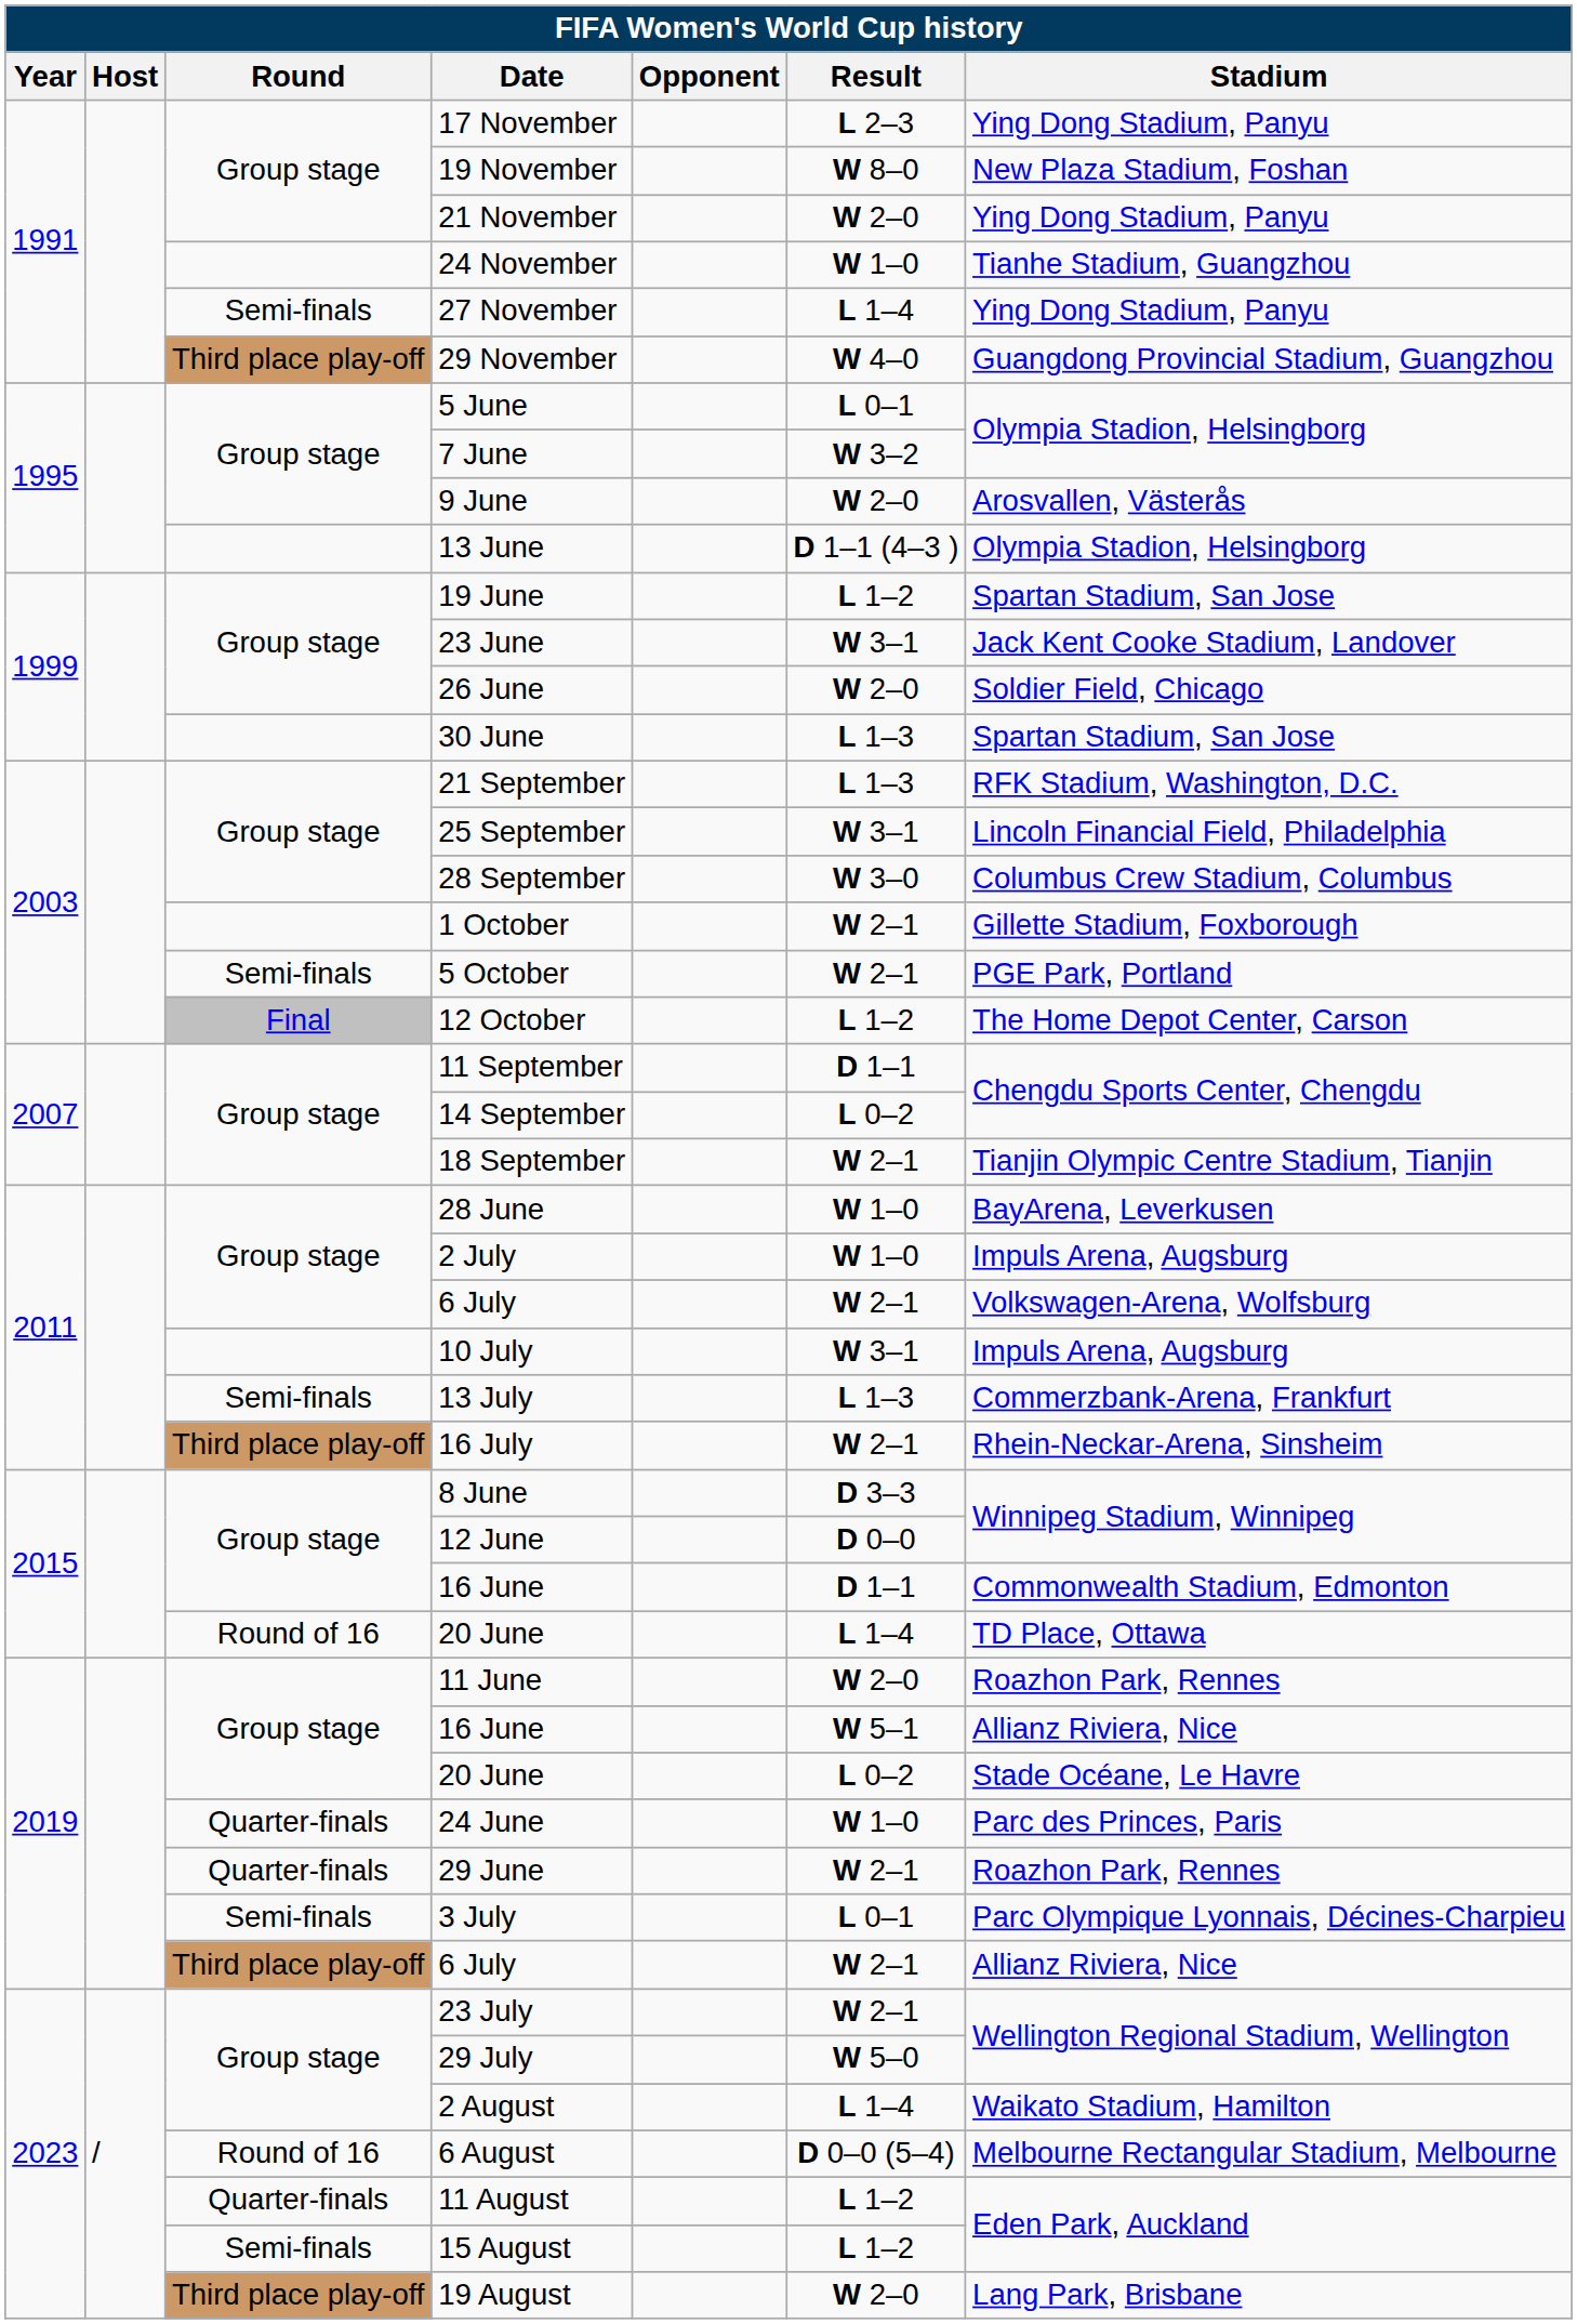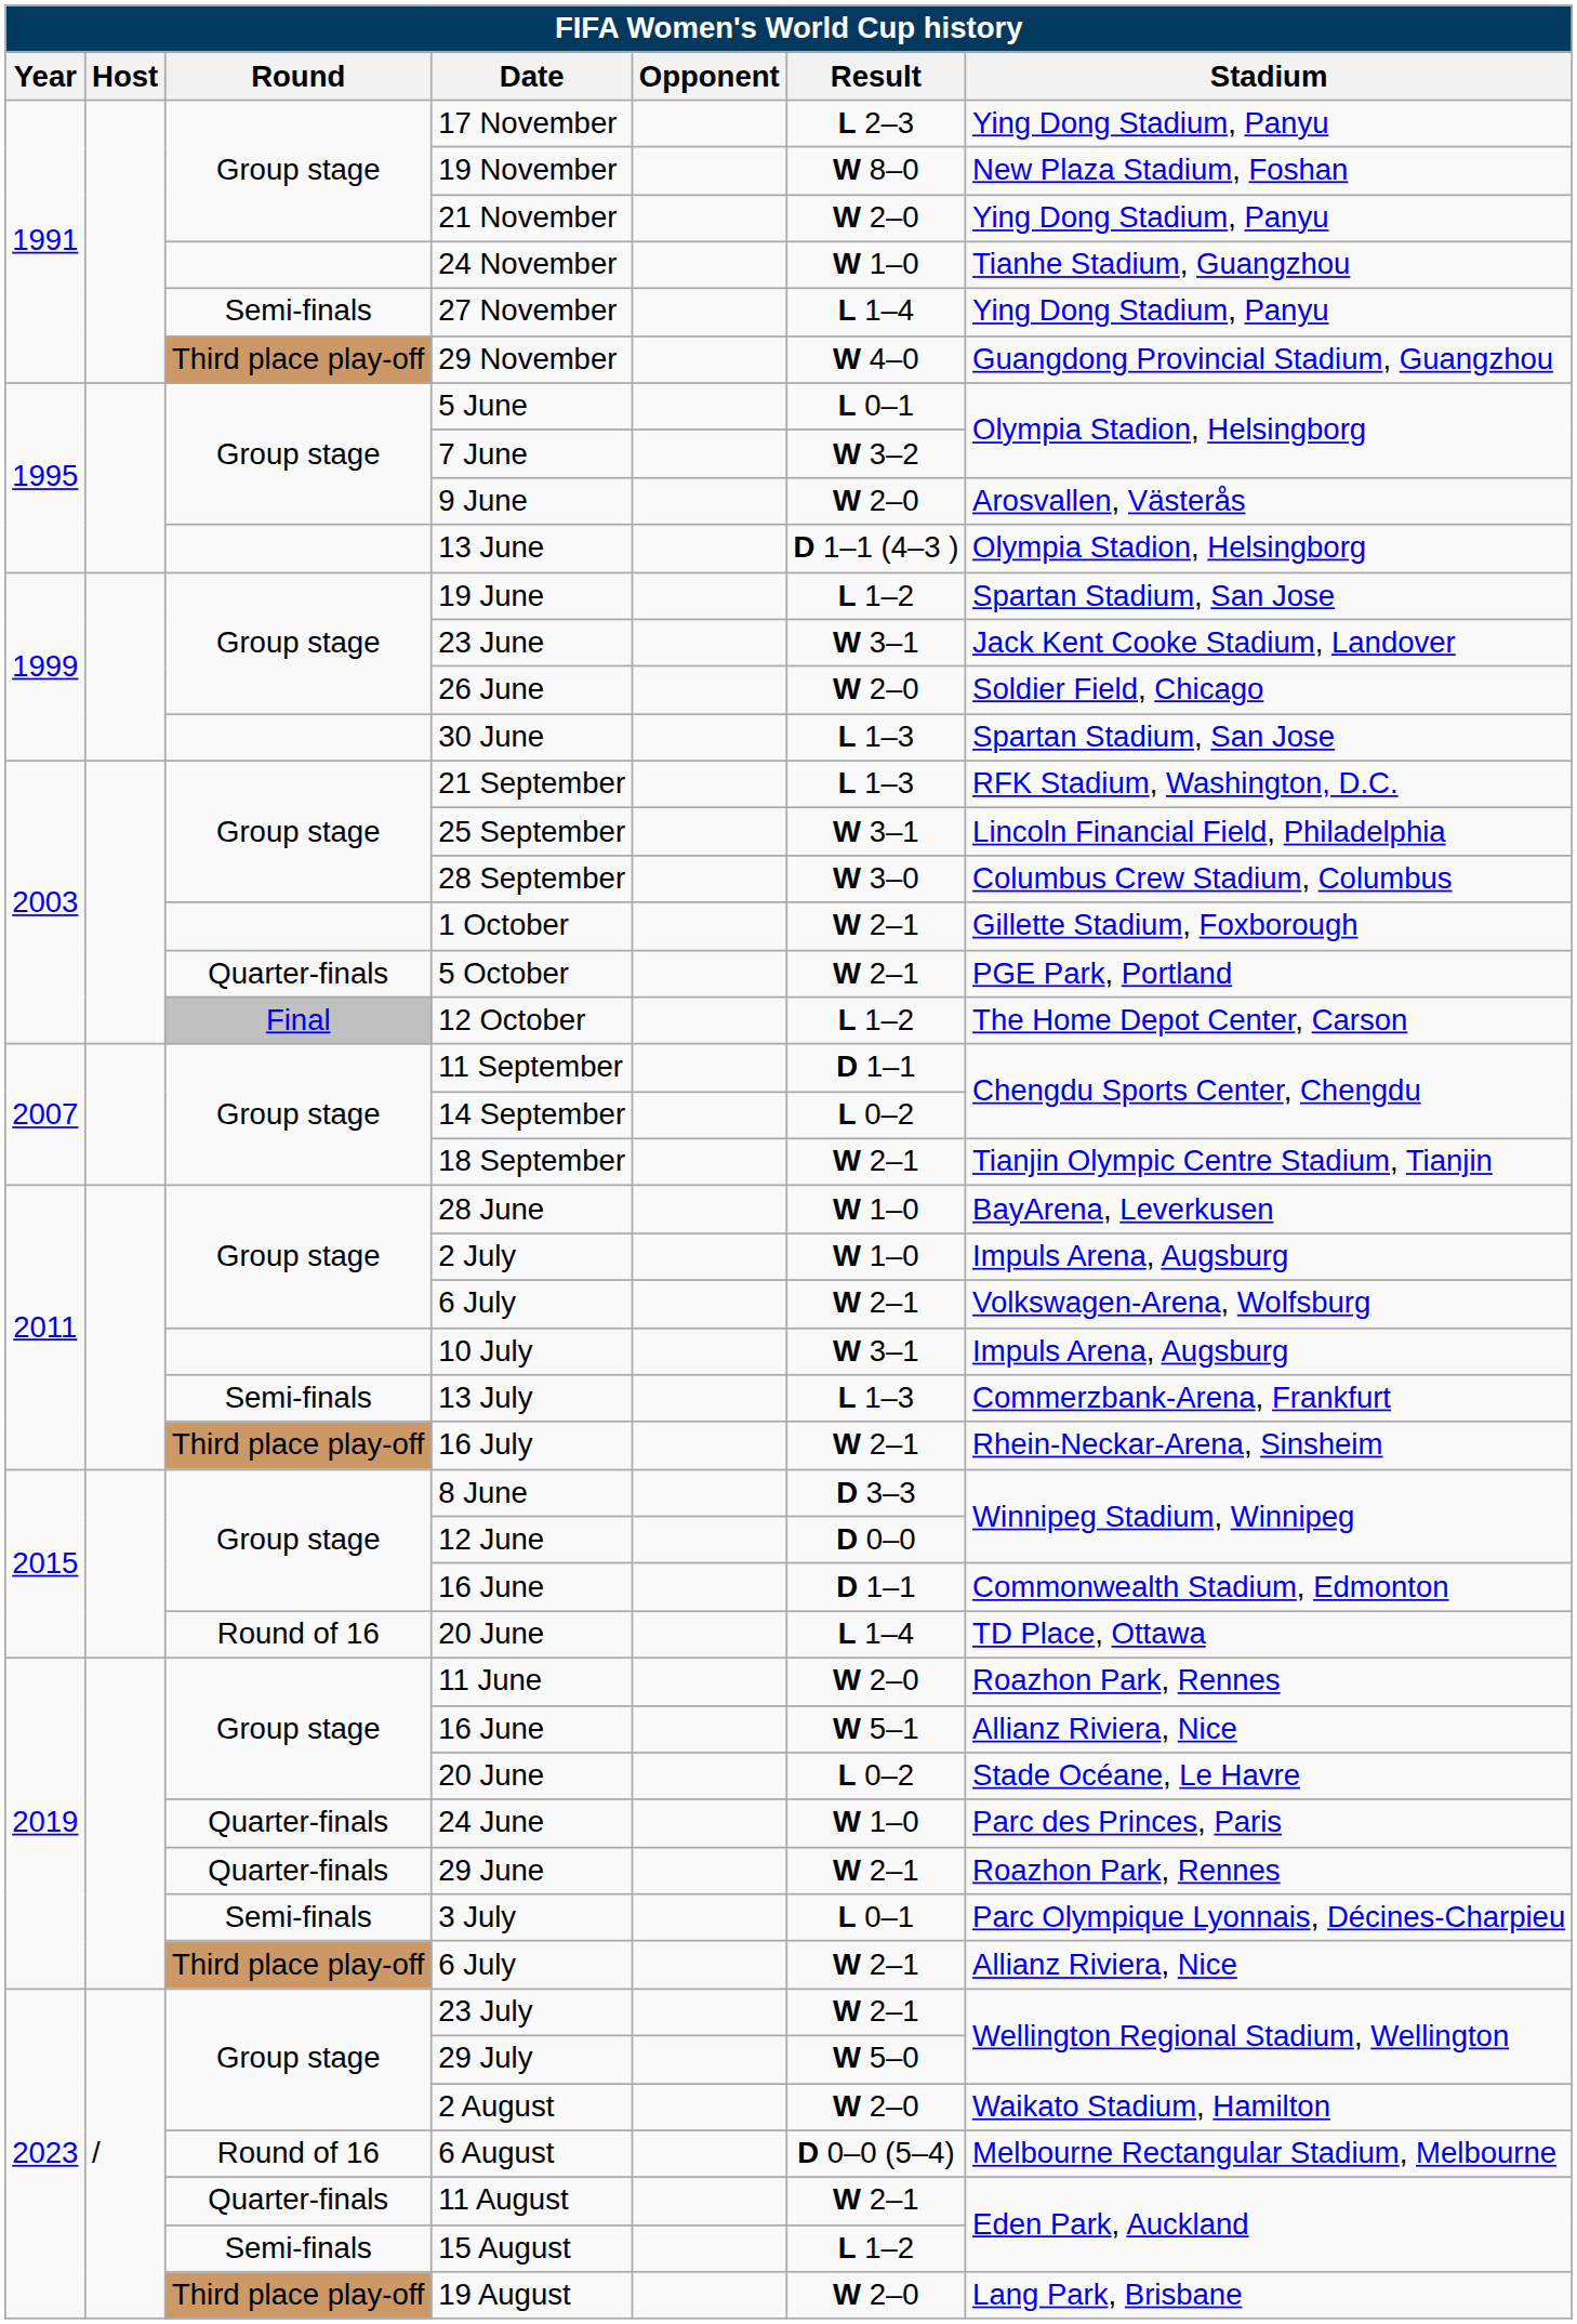5 October | Round: Semi-finals -> Quarter-finals
2 August | Result: L 1–4 -> W 2–0
11 August | Result: L 1–2 -> W 2–1
